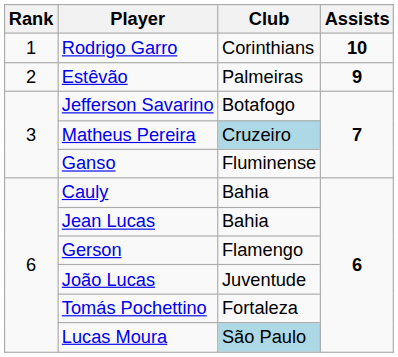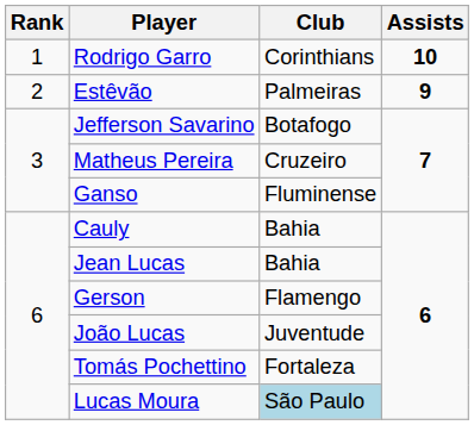Matheus Pereira | Club: lightblue background -> no background
